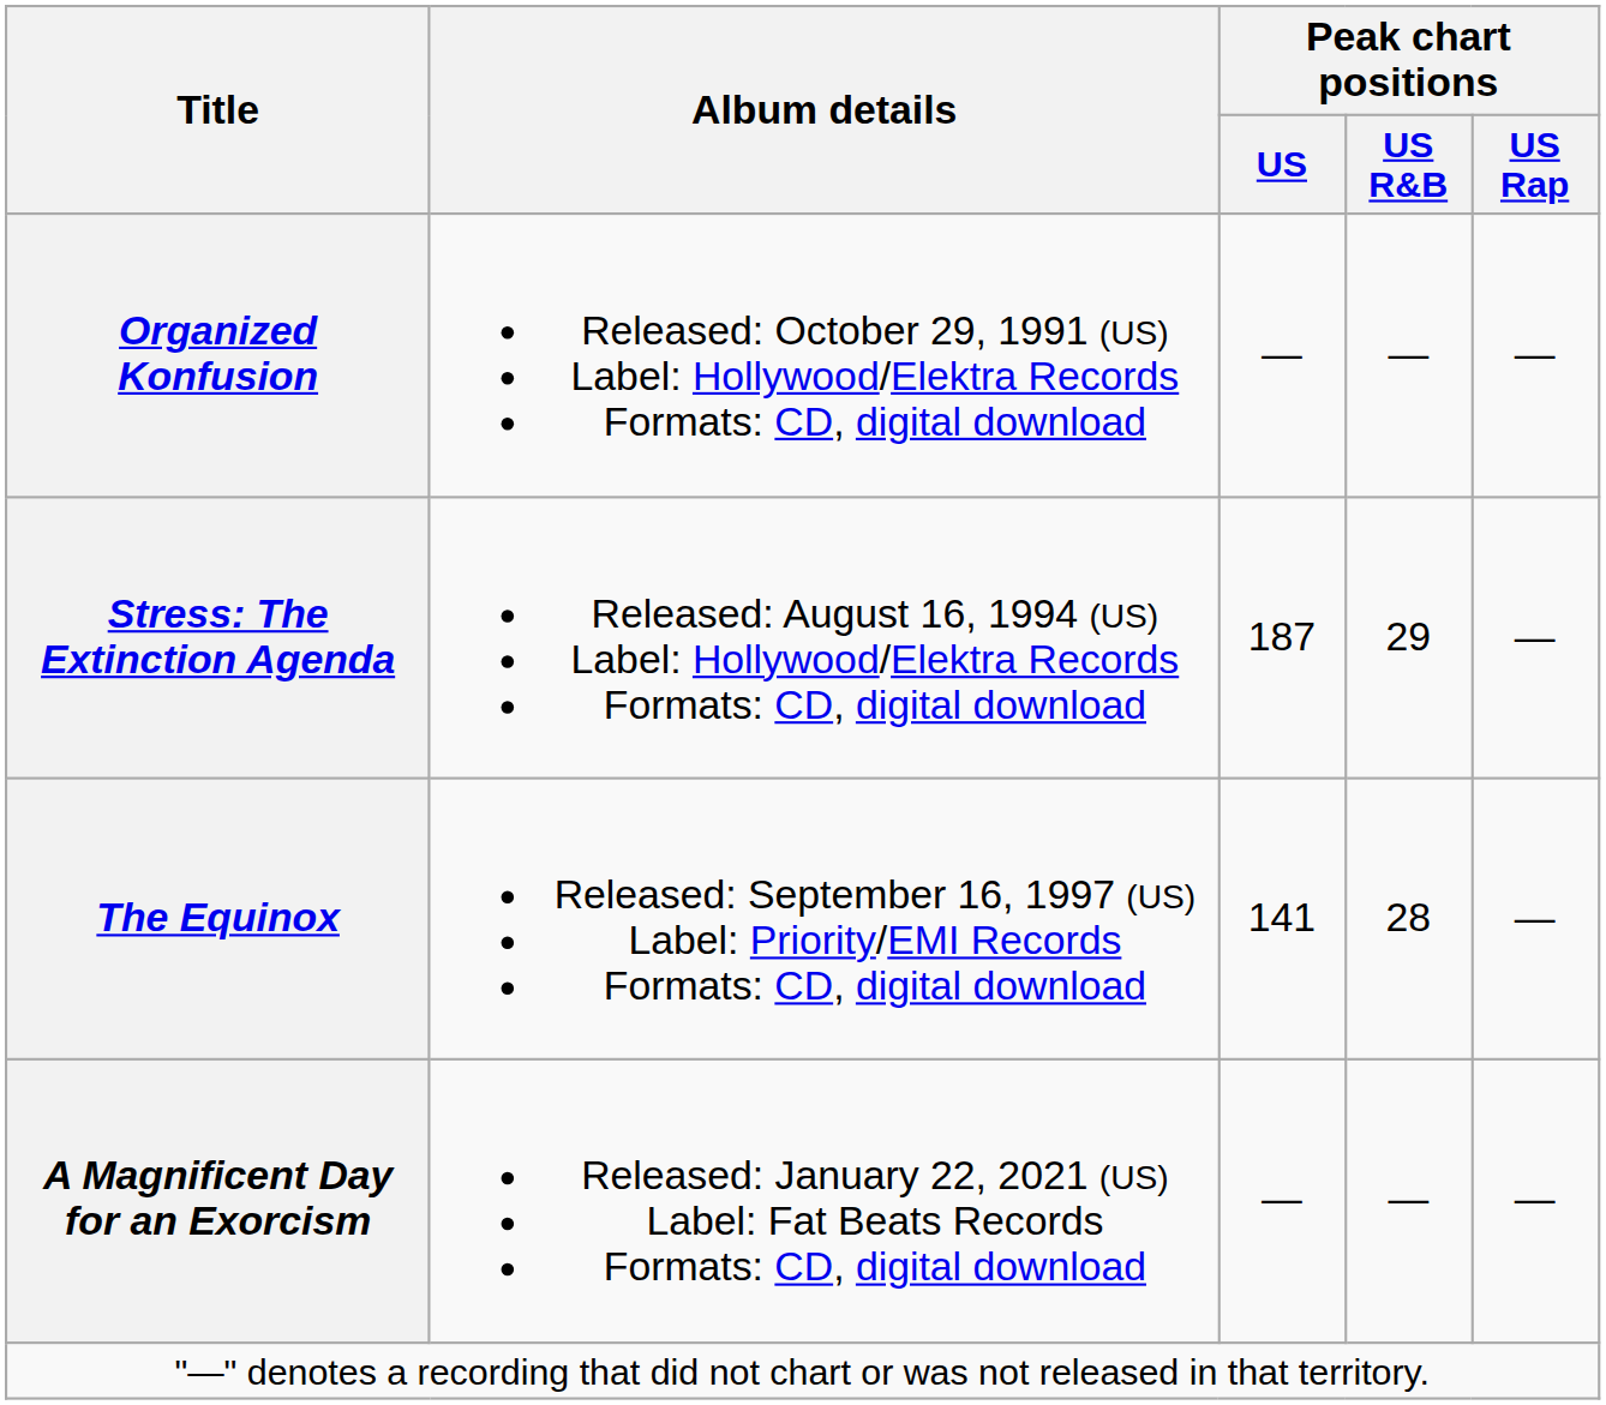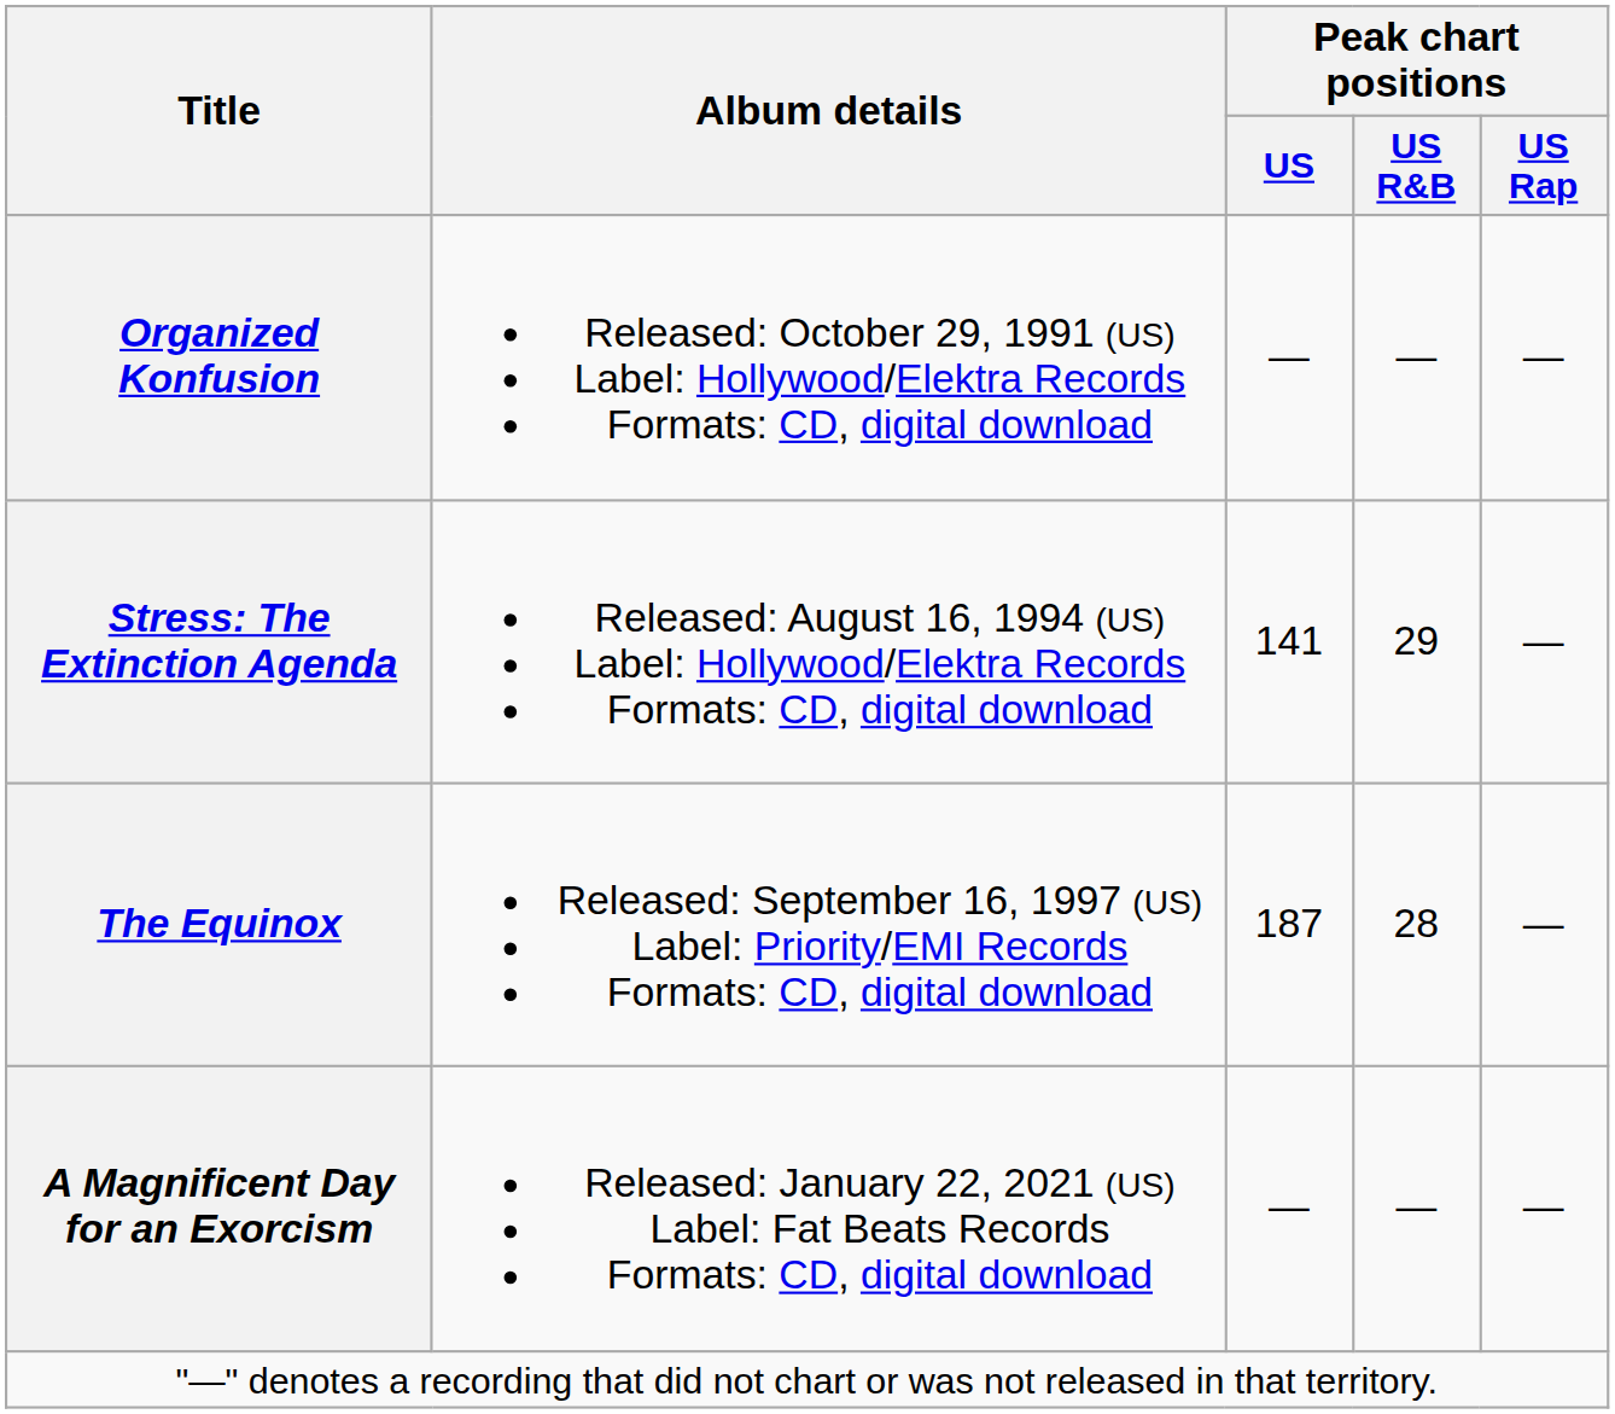Stress: The Extinction Agenda | Peak chart positions / US: 187 -> 141
The Equinox | Peak chart positions / US: 141 -> 187
